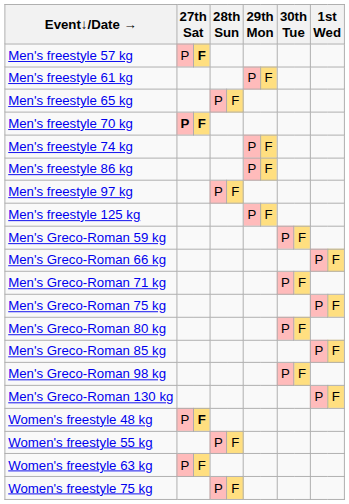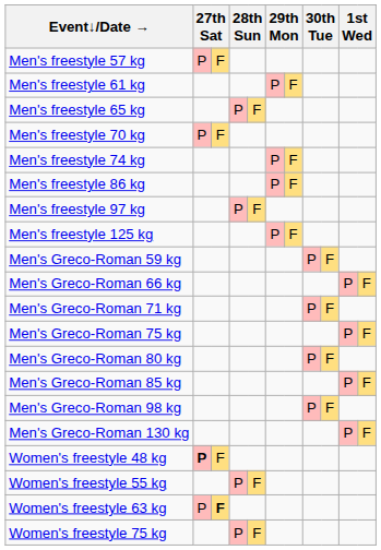Men's freestyle 57 kg | column 3: bold -> normal
Men's freestyle 70 kg | column 2: bold -> normal
Men's freestyle 70 kg | column 3: bold -> normal
Women's freestyle 48 kg | column 2: normal -> bold
Women's freestyle 48 kg | column 3: bold -> normal
Women's freestyle 63 kg | column 3: normal -> bold
